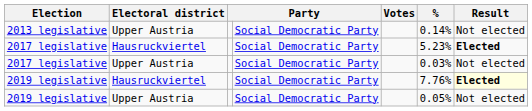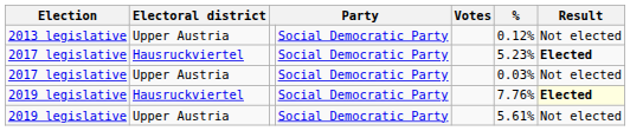2013 legislative | %: 0.14% -> 0.12%
2019 legislative / Upper Austria | %: 0.05% -> 5.61%
